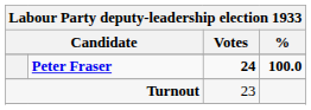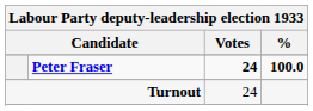Turnout | Votes: 23 -> 24
